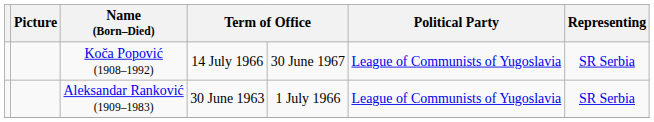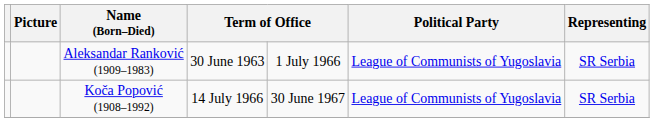rows swapped: Aleksandar Ranković (1909–1983) <-> Koča Popović (1908–1992)
